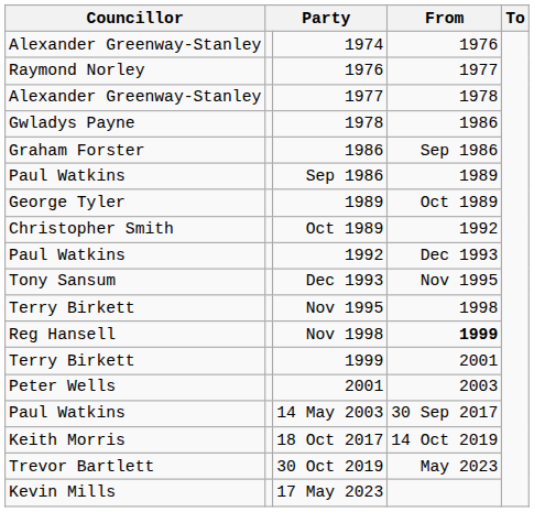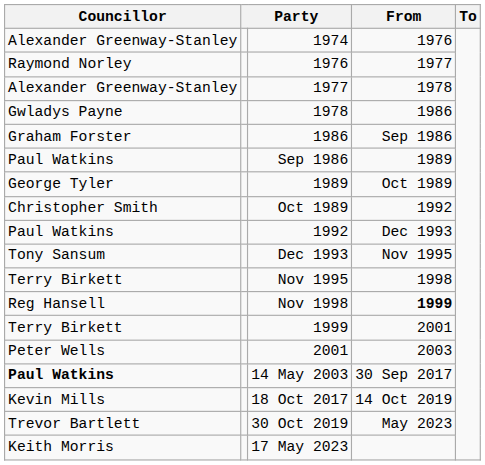14 May 2003 | Councillor: normal -> bold
18 Oct 2017 | Councillor: Keith Morris -> Kevin Mills
17 May 2023 | Councillor: Kevin Mills -> Keith Morris
